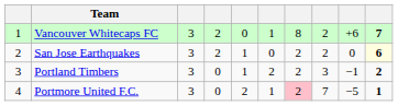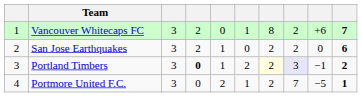San Jose Earthquakes | column 10: lightyellow background -> no background
Portland Timbers | column 4: normal -> bold
Portland Timbers | column 7: no background -> lightyellow background
Portland Timbers | column 8: no background -> lavender background
Portmore United F.C. | column 7: pink background -> no background
